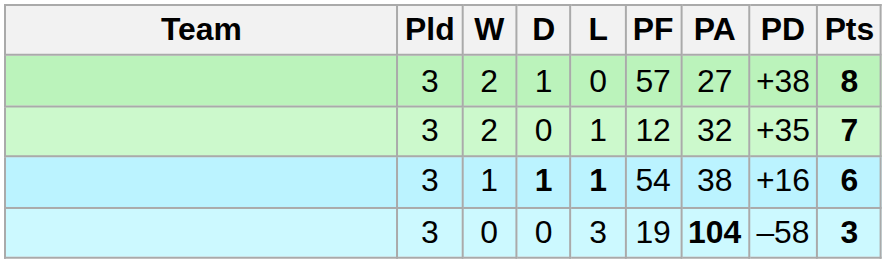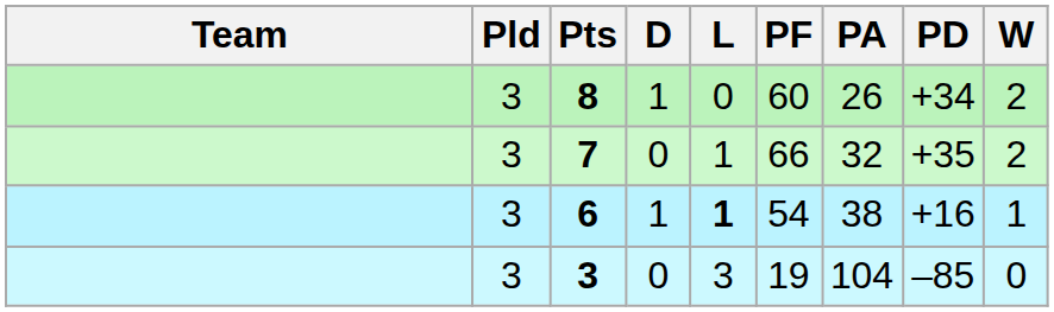columns swapped: W <-> Pts
row 2 | PF: 57 -> 60
row 2 | PA: 27 -> 26
row 2 | PD: +38 -> +34
row 3 | PF: 12 -> 66
row 4 | D: bold -> normal
row 5 | PA: bold -> normal
row 5 | PD: –58 -> –85
